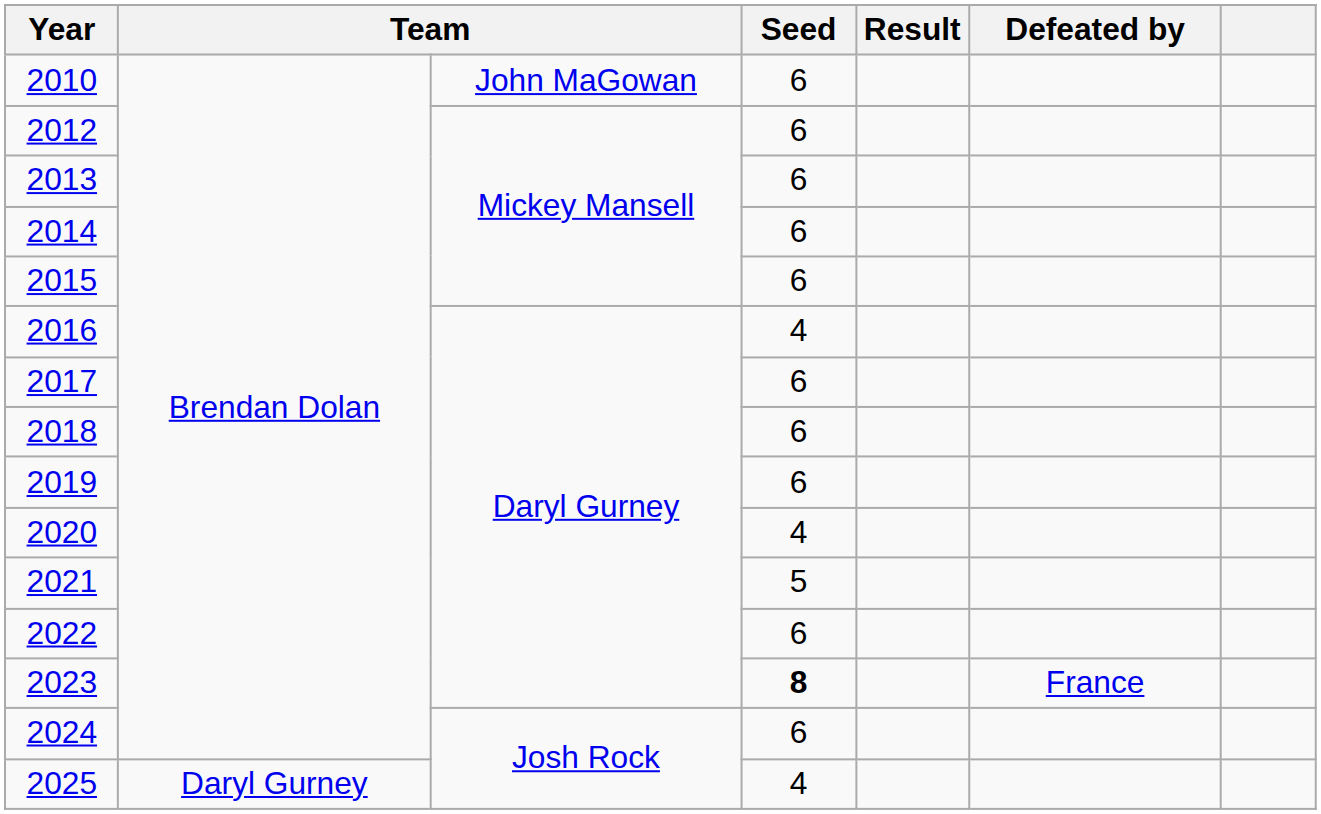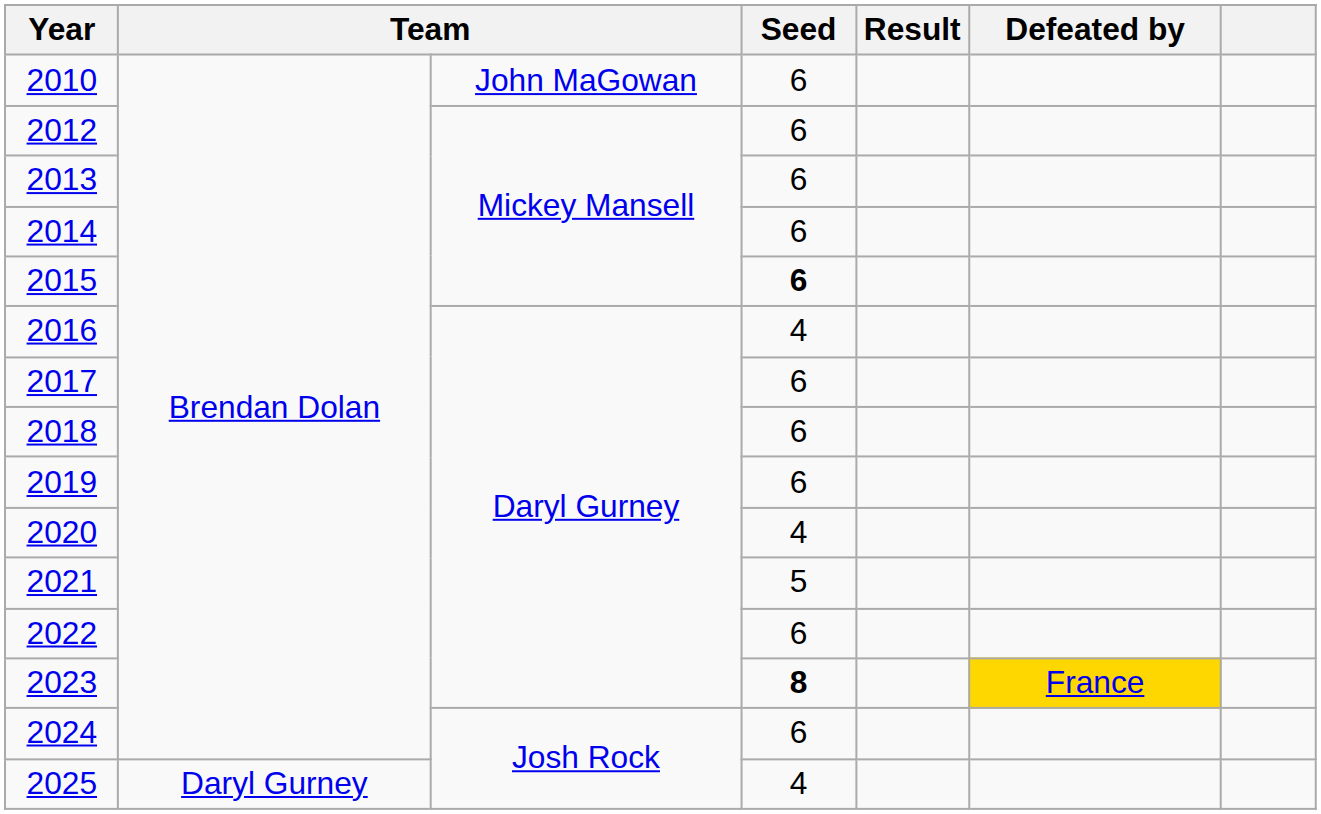2015 | Seed: normal -> bold
2023 | Defeated by: no background -> gold background
